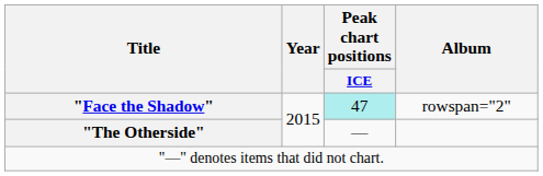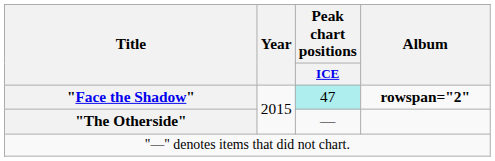"Face the Shadow" | Album: normal -> bold
